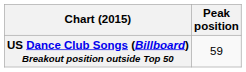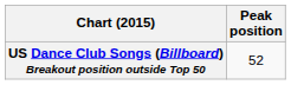row 2 | Peak position: 59 -> 52
